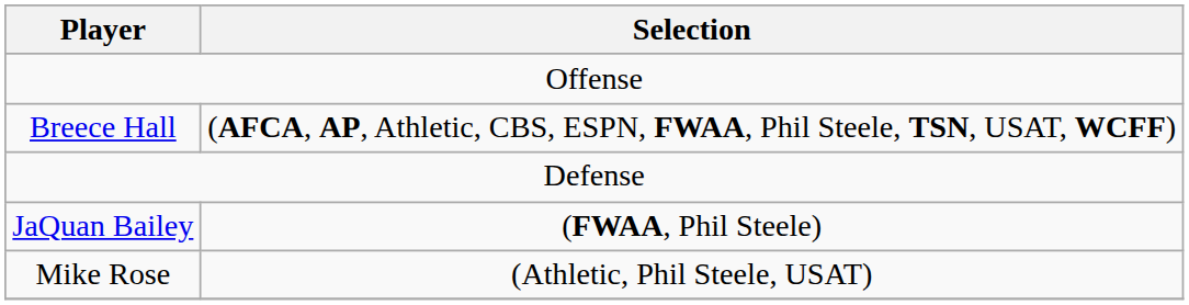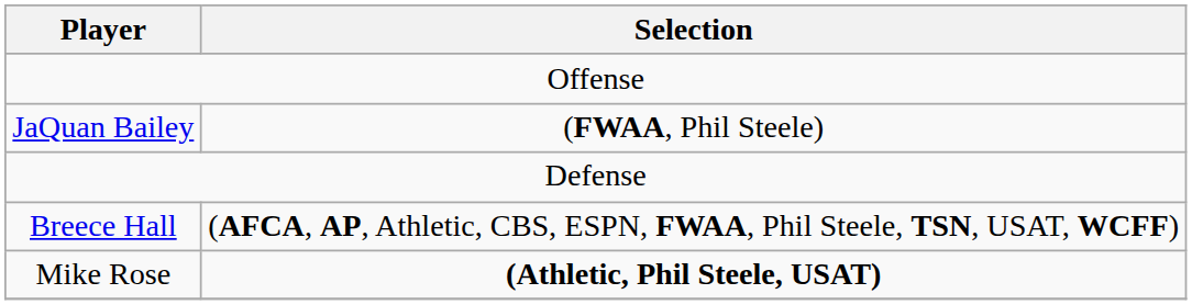rows swapped: Breece Hall <-> JaQuan Bailey
Mike Rose | Selection: normal -> bold
